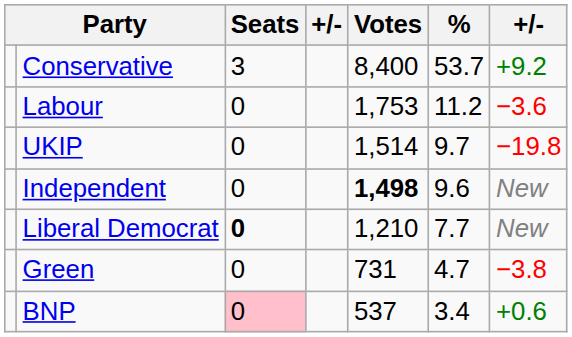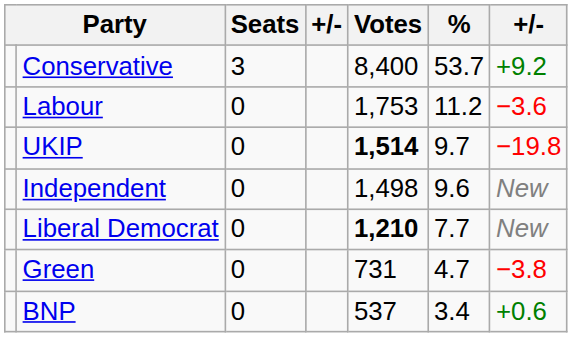UKIP | Votes: normal -> bold
Independent | Votes: bold -> normal
Liberal Democrat | Seats: bold -> normal
Liberal Democrat | Votes: normal -> bold
BNP | Seats: pink background -> no background
